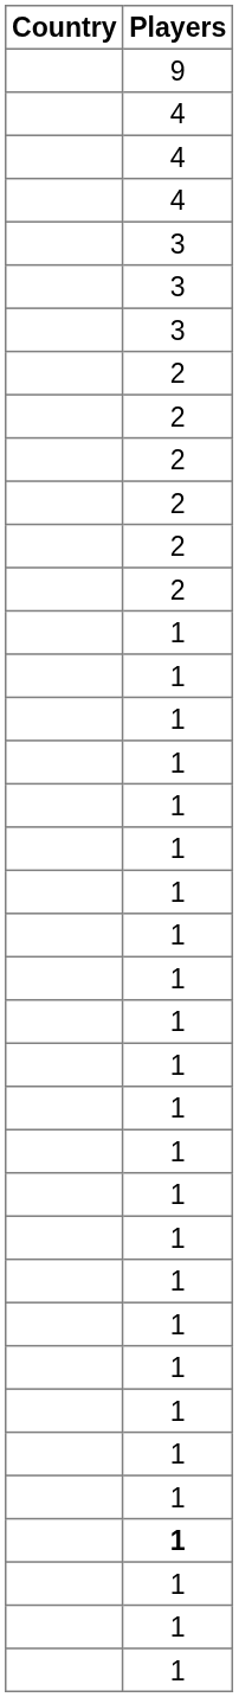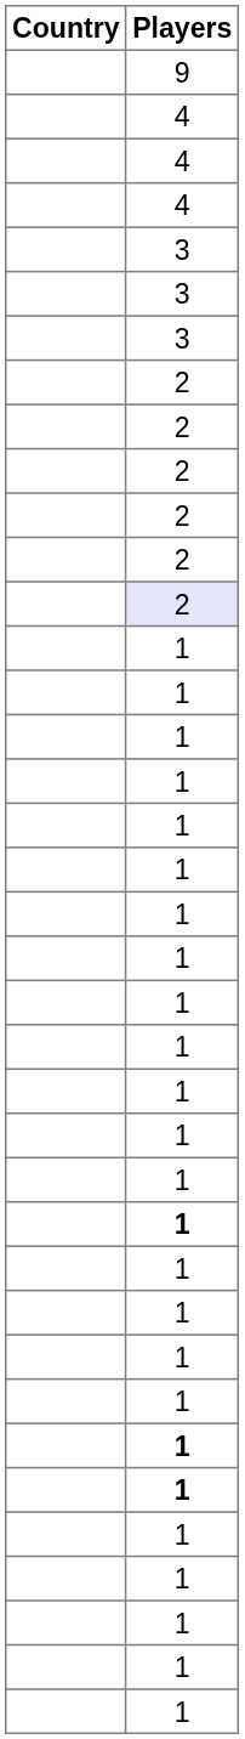row 14 | Players: no background -> lavender background
row 28 | Players: normal -> bold
row 33 | Players: normal -> bold
row 34 | Players: normal -> bold
row 36 | Players: bold -> normal
